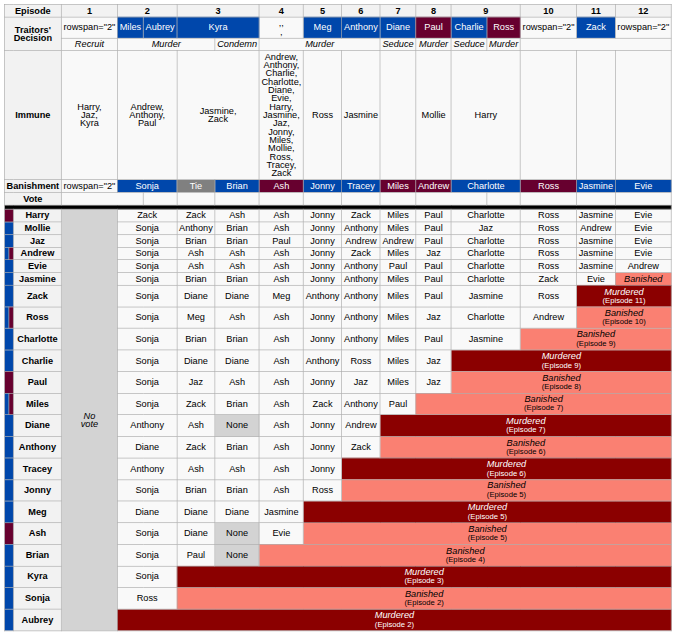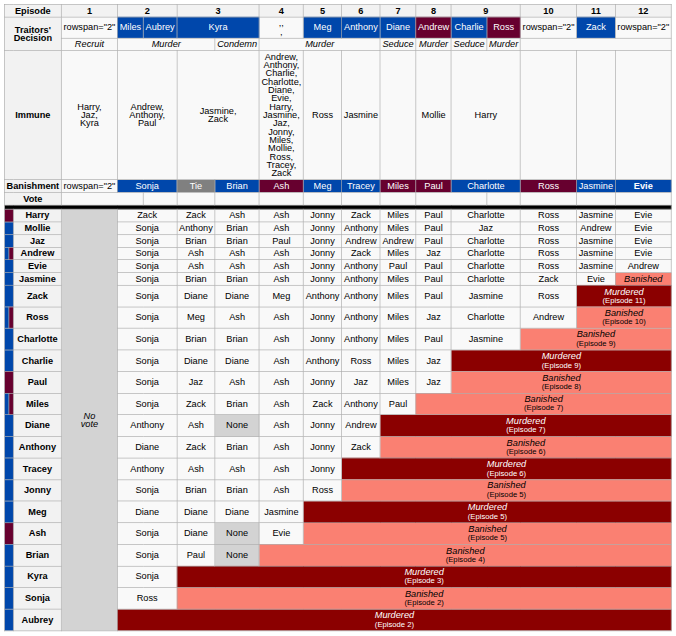Traitors' Decision / rowspan="2" | 8: Paul -> Andrew
Banishment | 5: Jonny -> Meg
Banishment | 8: Andrew -> Paul
Banishment | 12: normal -> bold
